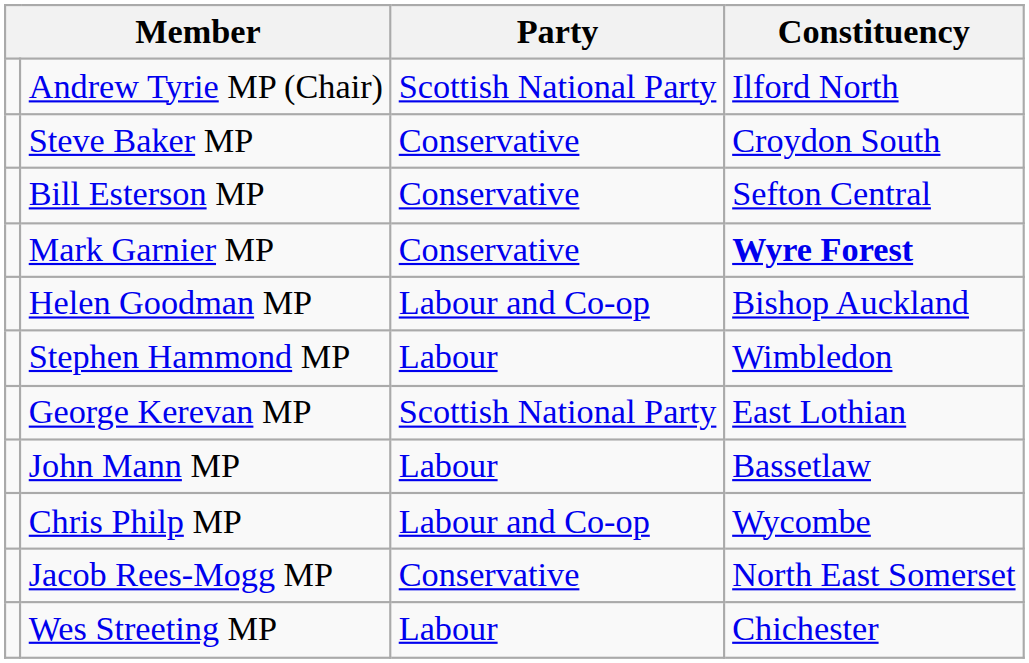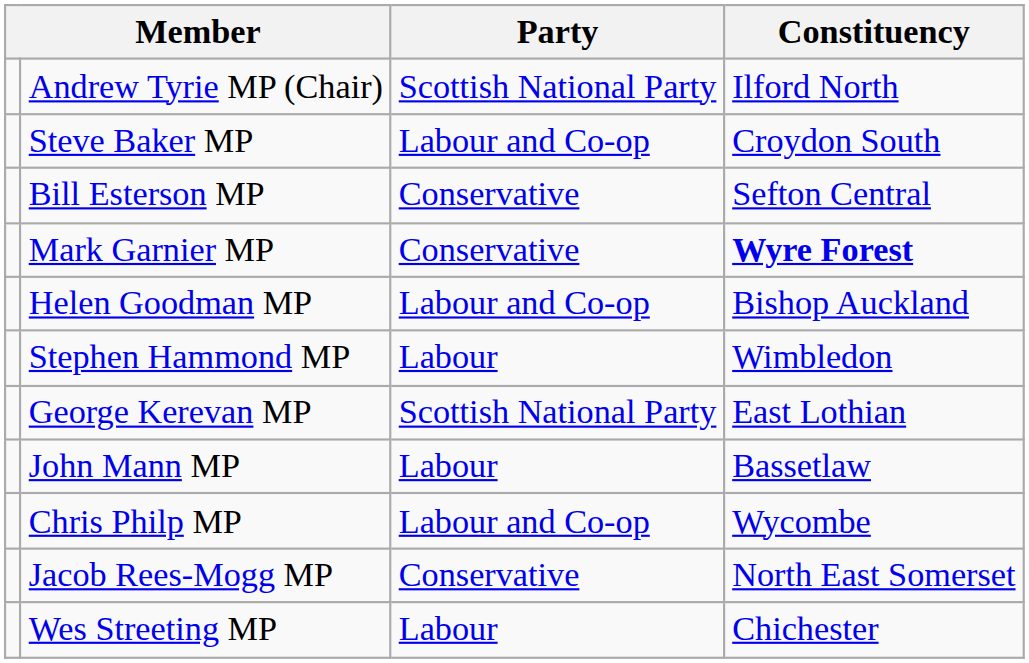Steve Baker MP | Party: Conservative -> Labour and Co-op
